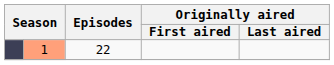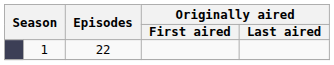row 3 | column 2: lightsalmon background -> no background
